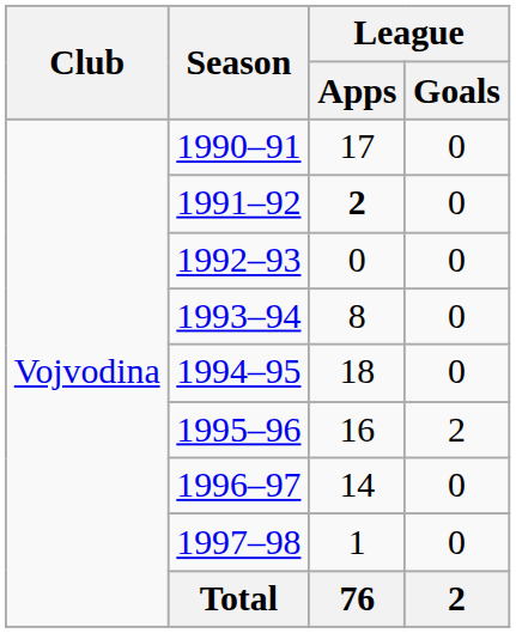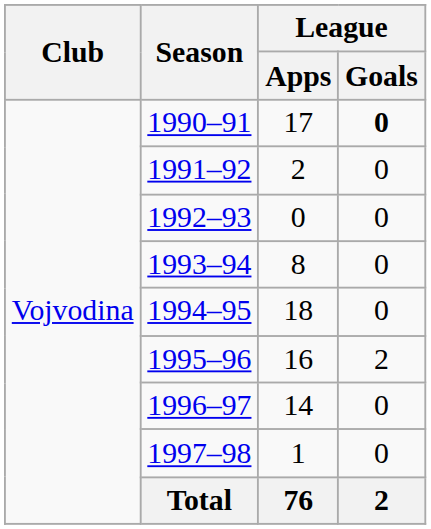1990–91 | League / Goals: normal -> bold
1991–92 | League / Apps: bold -> normal
